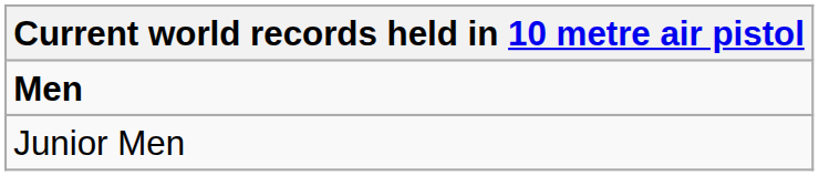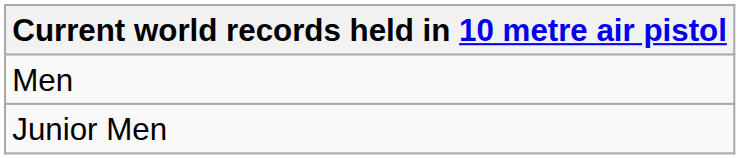Men | column 1: bold -> normal
